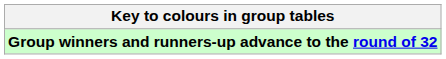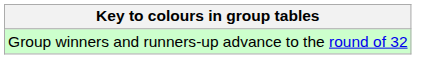row 2 | column 1: bold -> normal
